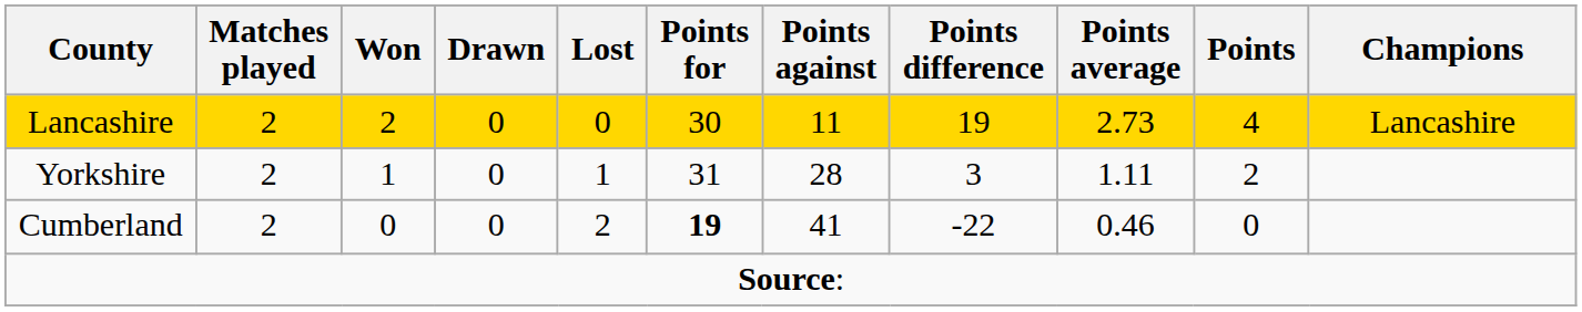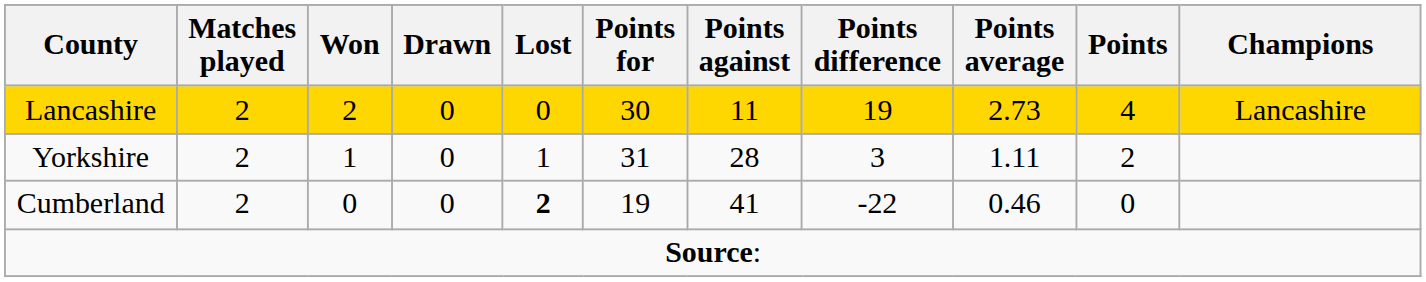Cumberland | Lost: normal -> bold
Cumberland | Points for: bold -> normal
